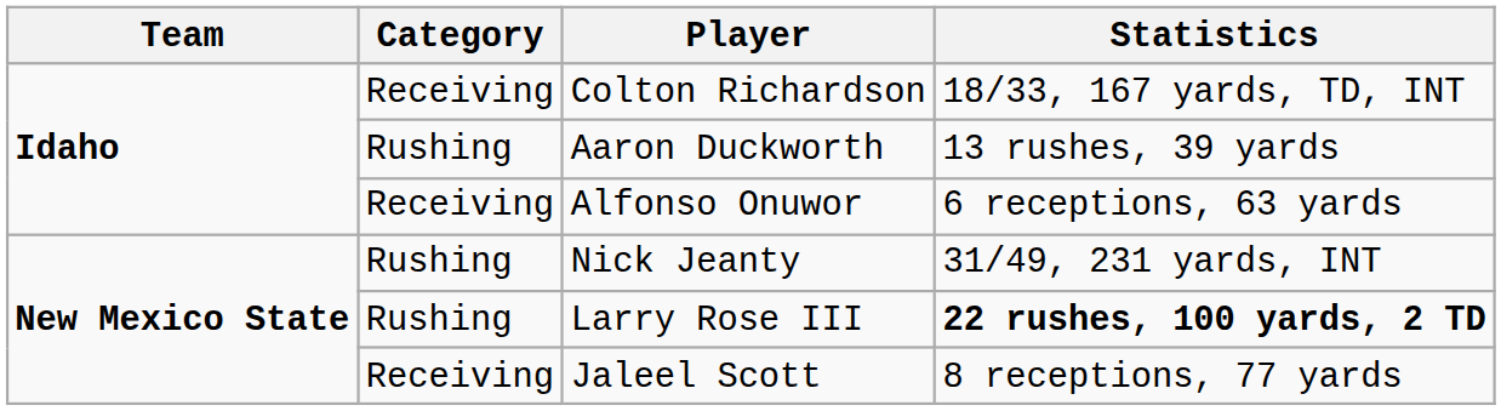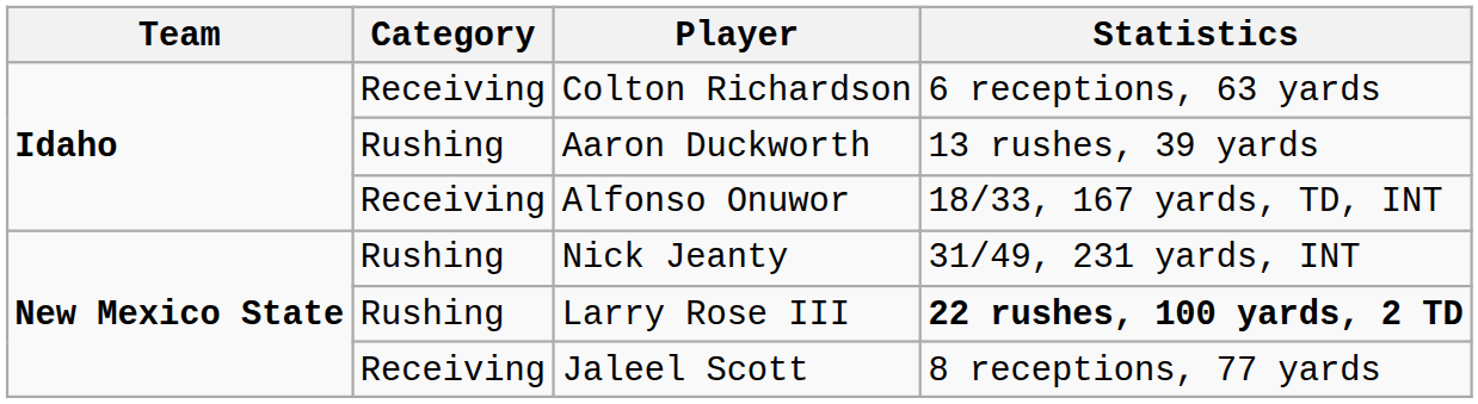Colton Richardson | Statistics: 18/33, 167 yards, TD, INT -> 6 receptions, 63 yards
Alfonso Onuwor | Statistics: 6 receptions, 63 yards -> 18/33, 167 yards, TD, INT
